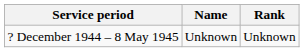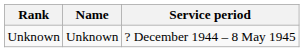columns swapped: Rank <-> Service period
